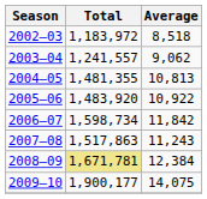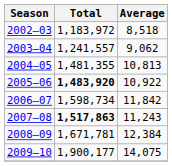2005–06 | Total: normal -> bold
2007–08 | Total: normal -> bold
2008–09 | Total: khaki background -> no background
